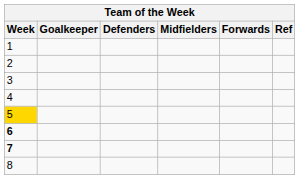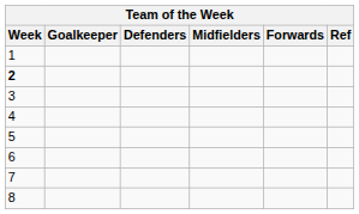2 | Week: normal -> bold
5 | Week: gold background -> no background
6 | Week: bold -> normal
7 | Week: bold -> normal
